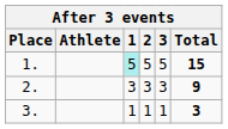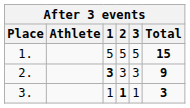1. | 1: paleturquoise background -> no background
2. | 1: normal -> bold
3. | 2: normal -> bold
